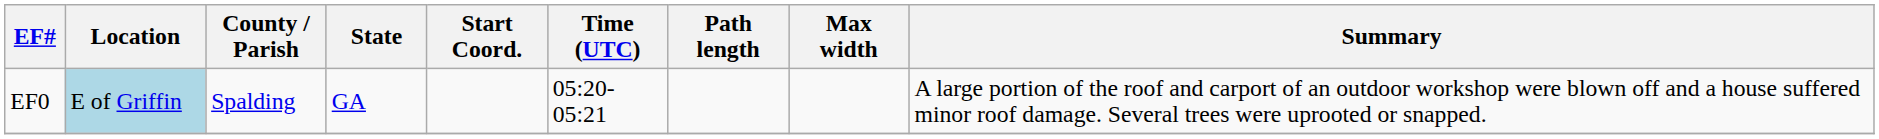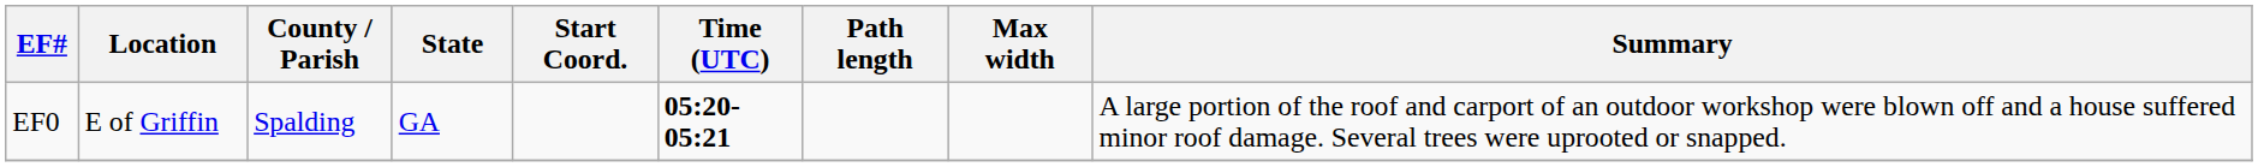EF0 | Location: lightblue background -> no background
EF0 | Time (UTC): normal -> bold
